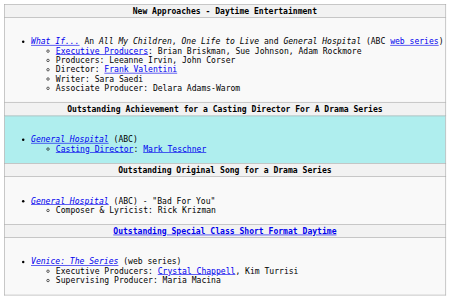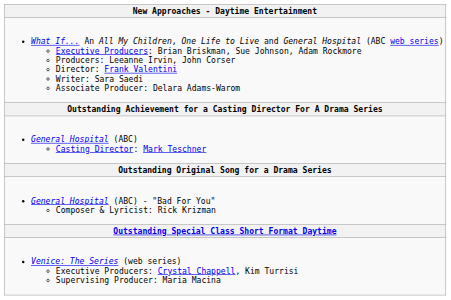row 4 | column 1: paleturquoise background -> no background
